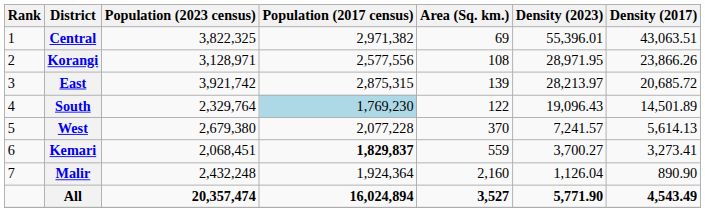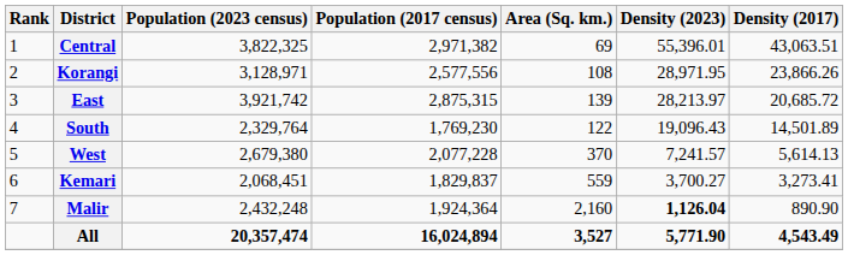South | Population (2017 census): lightblue background -> no background
Kemari | Population (2017 census): bold -> normal
Malir | Density (2023): normal -> bold
